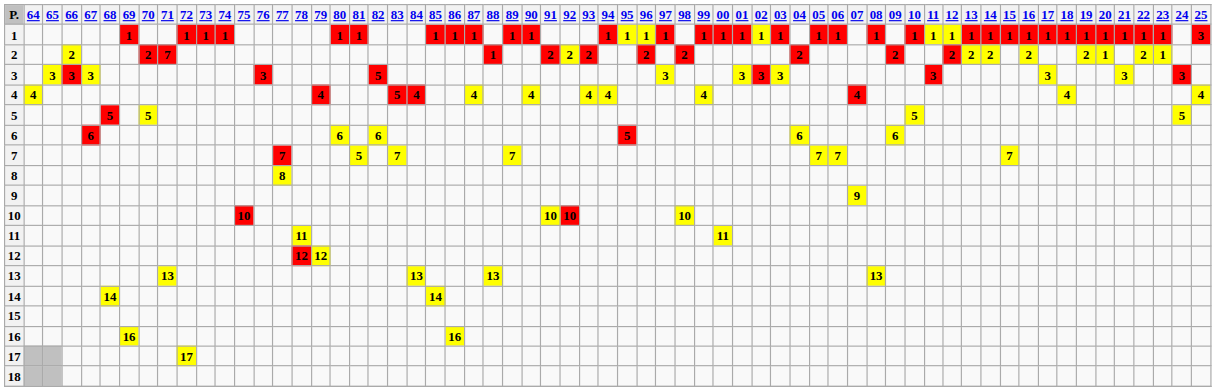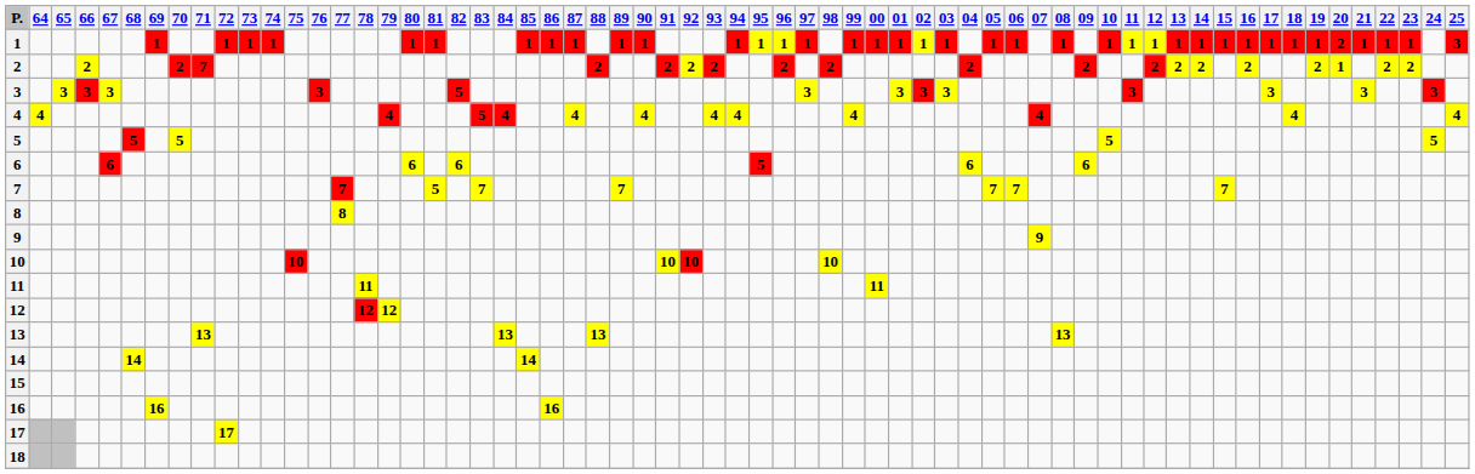row 2 | 20: 1 -> 2
row 3 | 88: 1 -> 2
row 3 | 23: 1 -> 2
